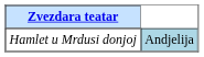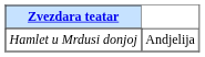Hamlet u Mrdusi donjoj | column 2: lightblue background -> no background
